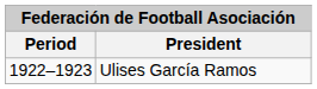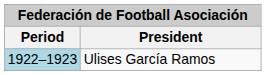Ulises García Ramos | Period: no background -> lightblue background
